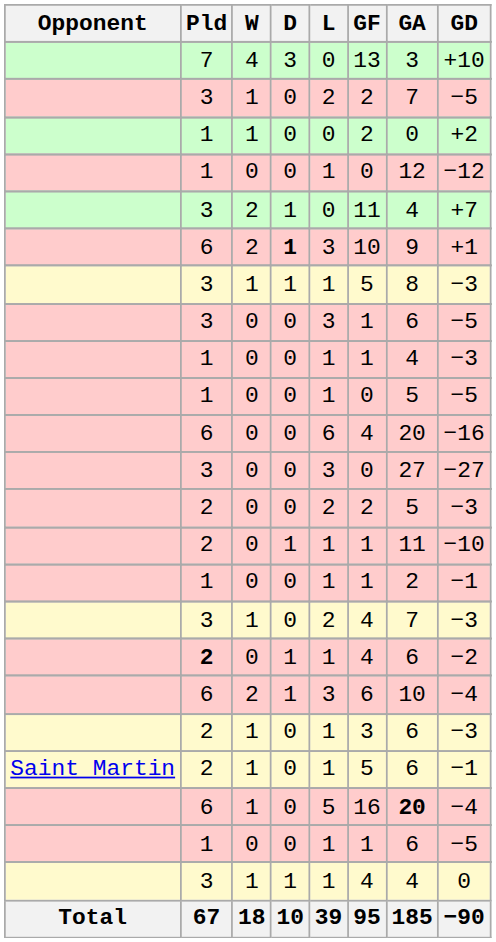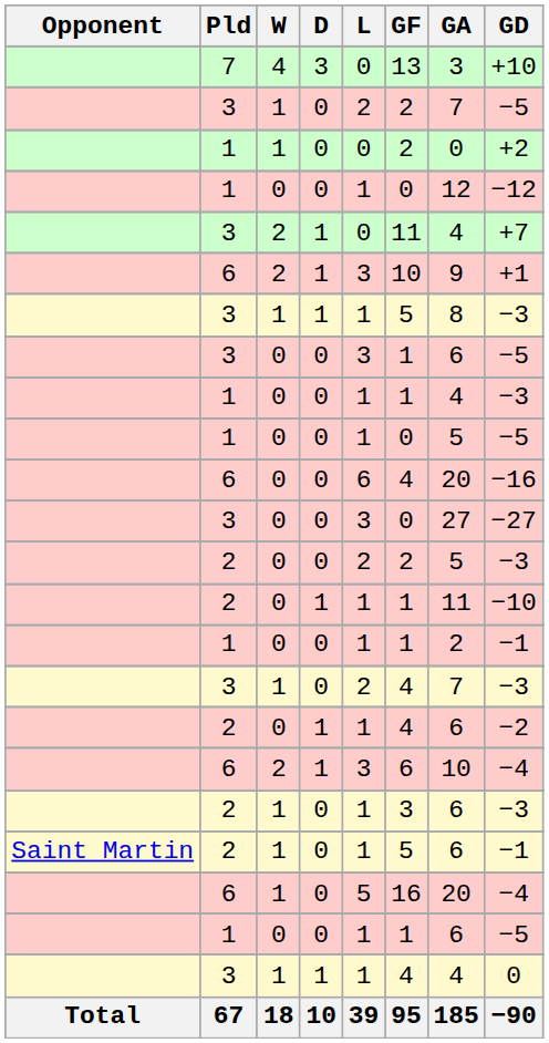row 7 | D: bold -> normal
row 18 | Pld: bold -> normal
row 22 | GA: bold -> normal
